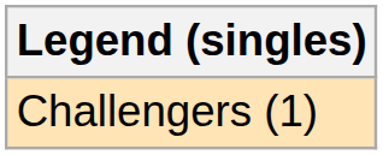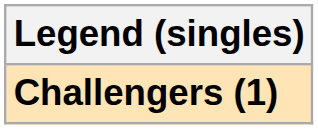row 2 | column 1: normal -> bold
